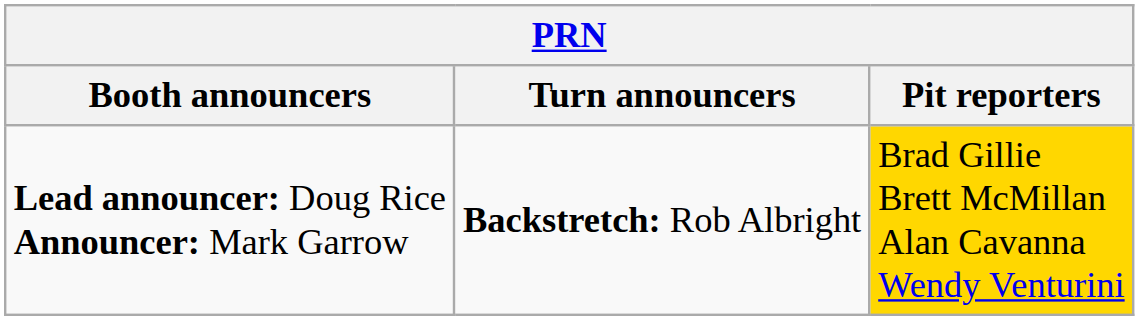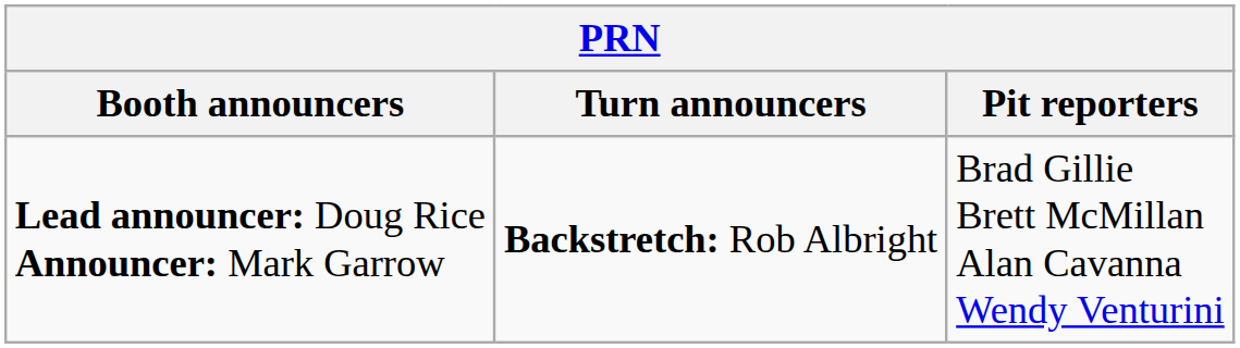Lead announcer: Doug Rice Announcer: Mark Garrow | Pit reporters: gold background -> no background
